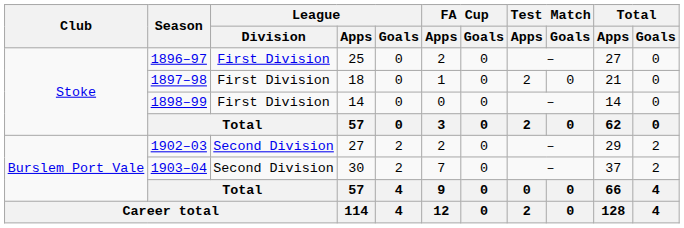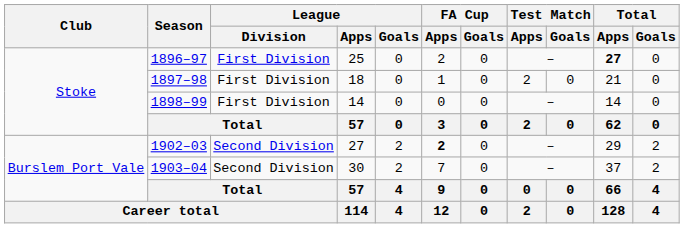1896–97 | Total / Apps: normal -> bold
1902–03 | FA Cup / Apps: normal -> bold
